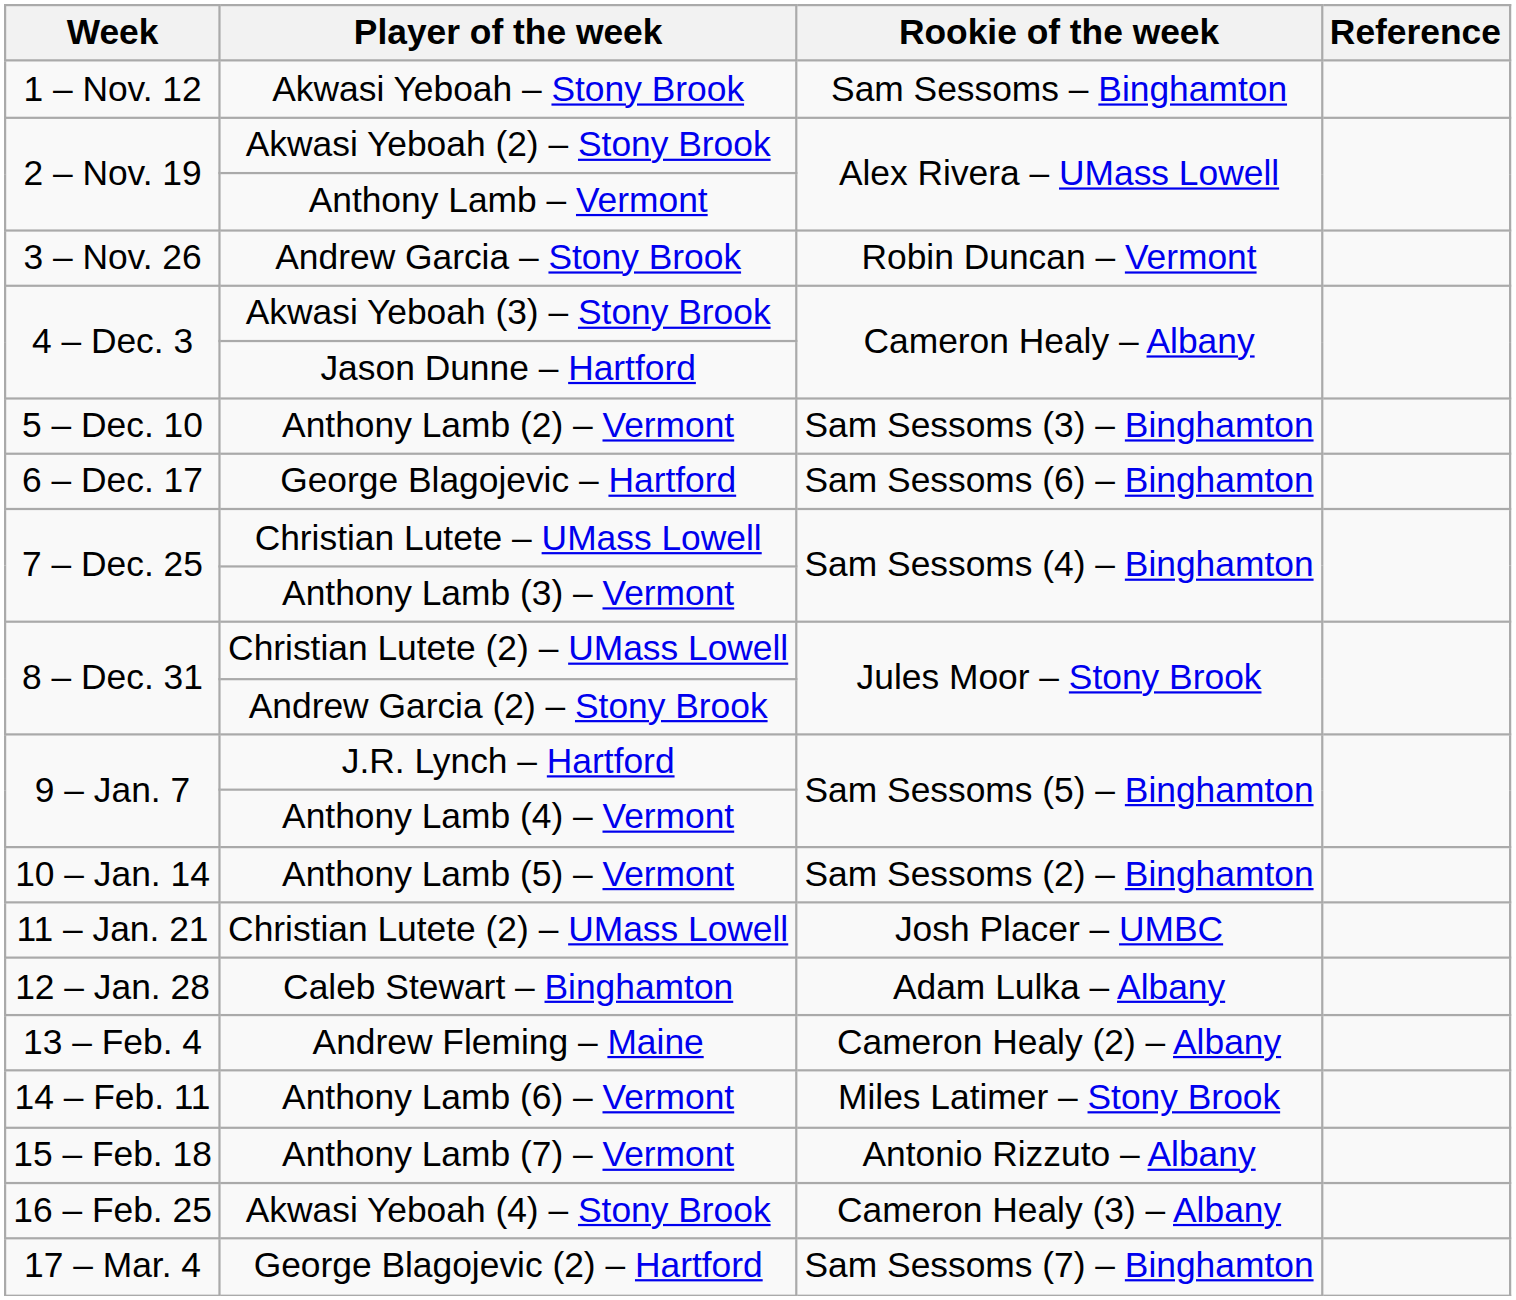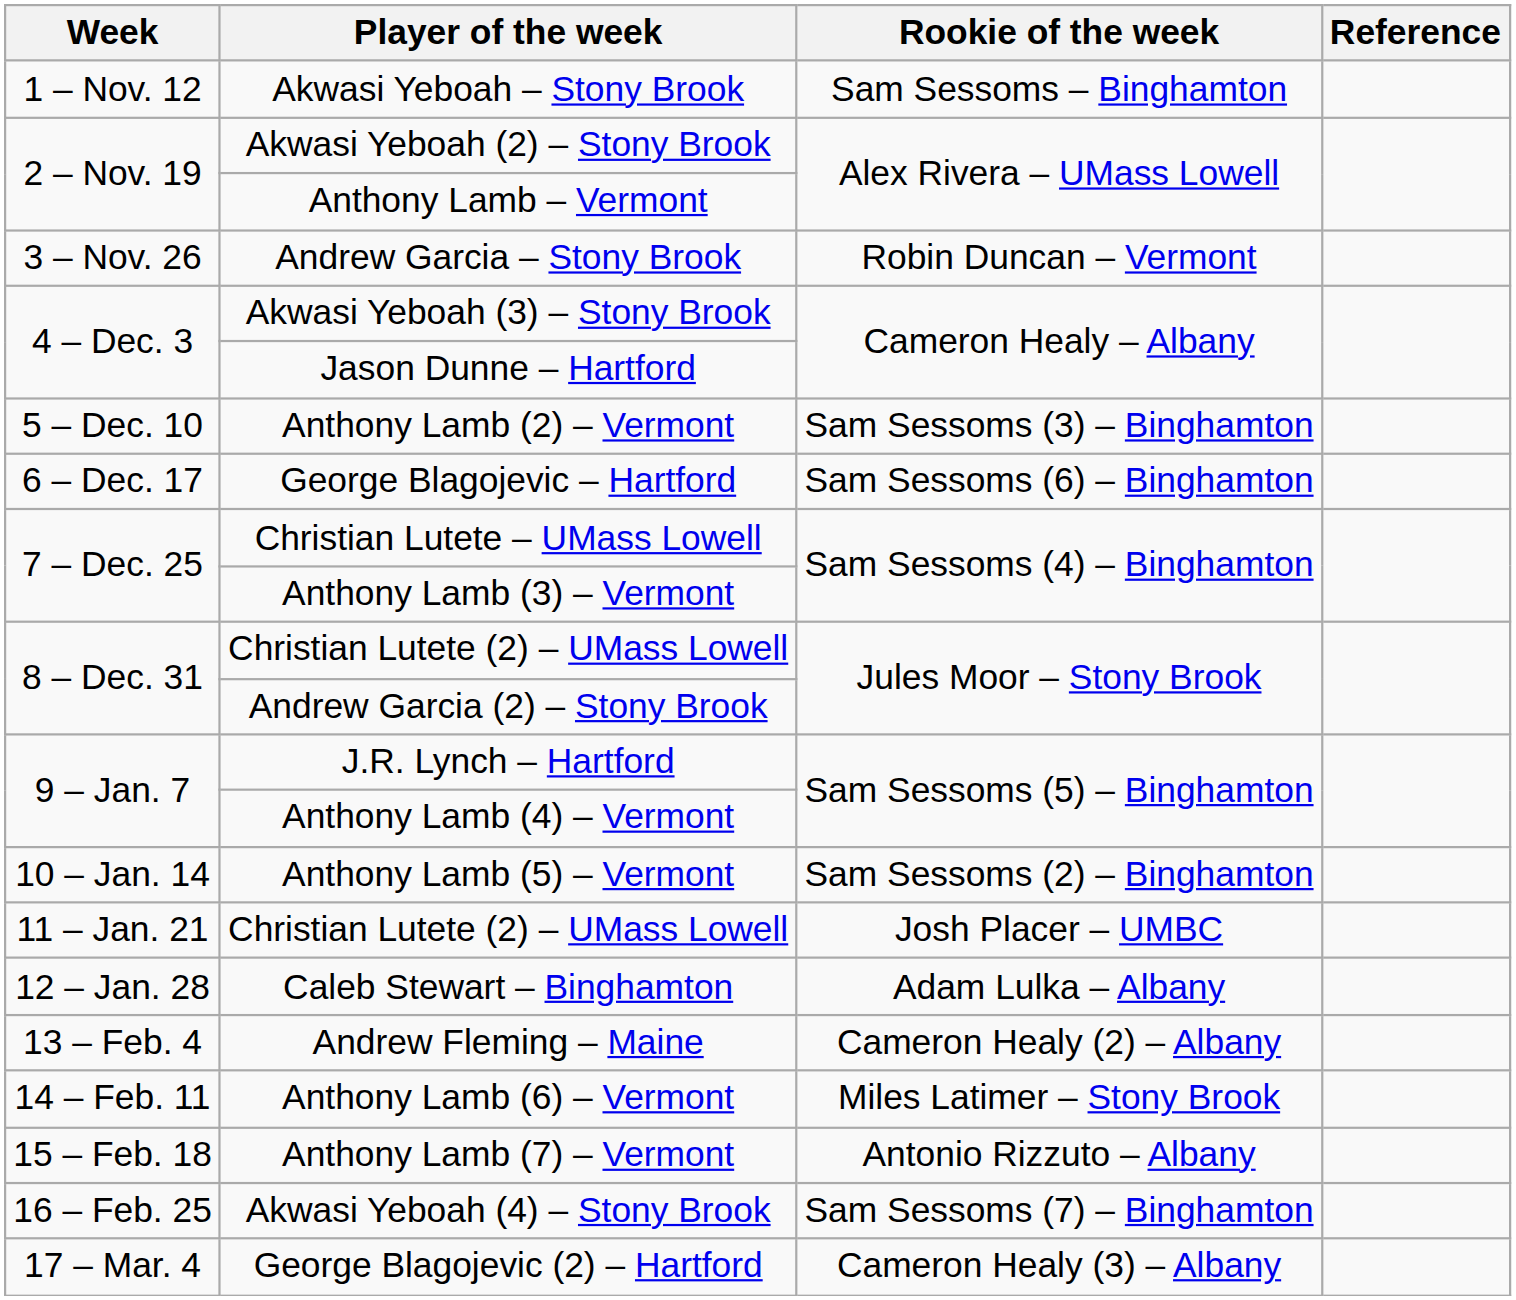Akwasi Yeboah (4) – Stony Brook | Rookie of the week: Cameron Healy (3) – Albany -> Sam Sessoms (7) – Binghamton
George Blagojevic (2) – Hartford | Rookie of the week: Sam Sessoms (7) – Binghamton -> Cameron Healy (3) – Albany
